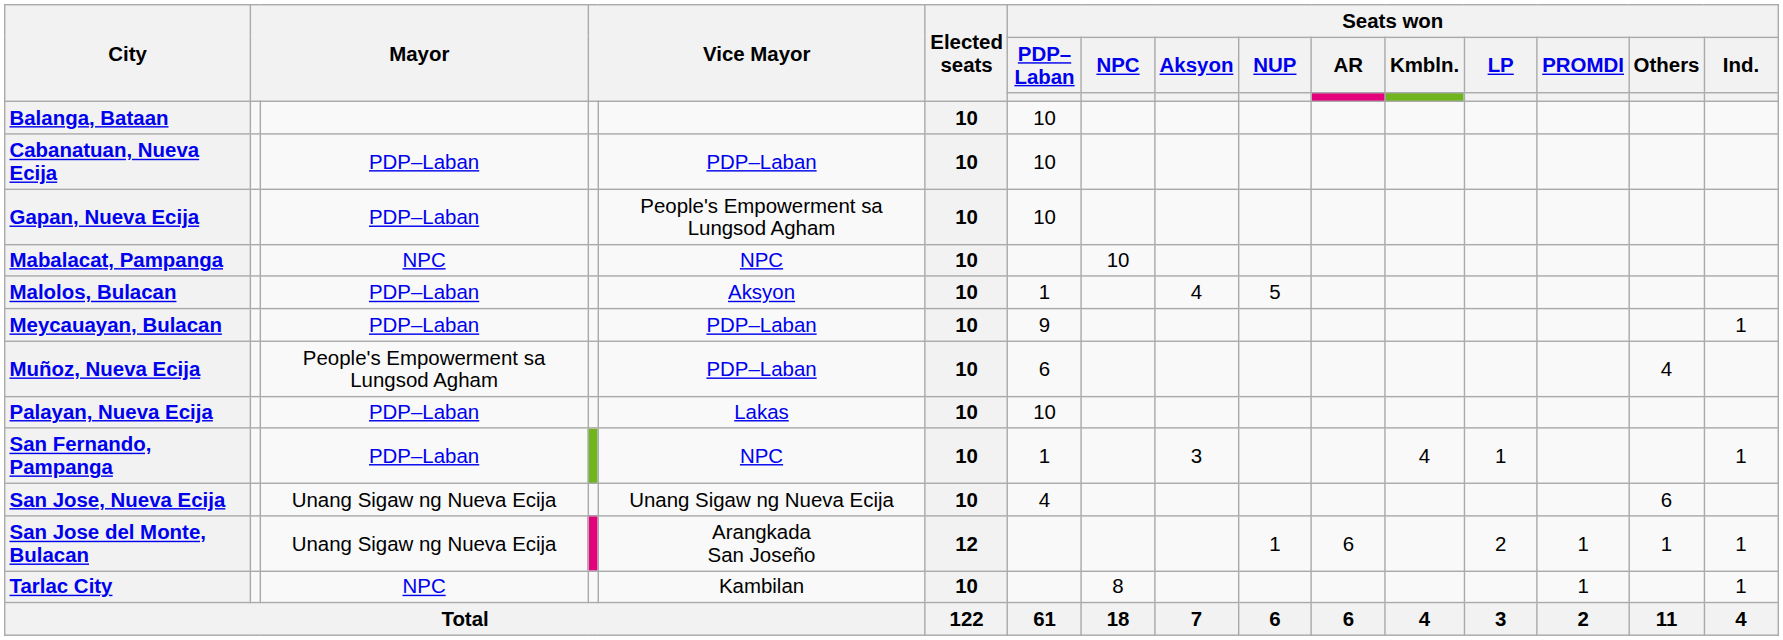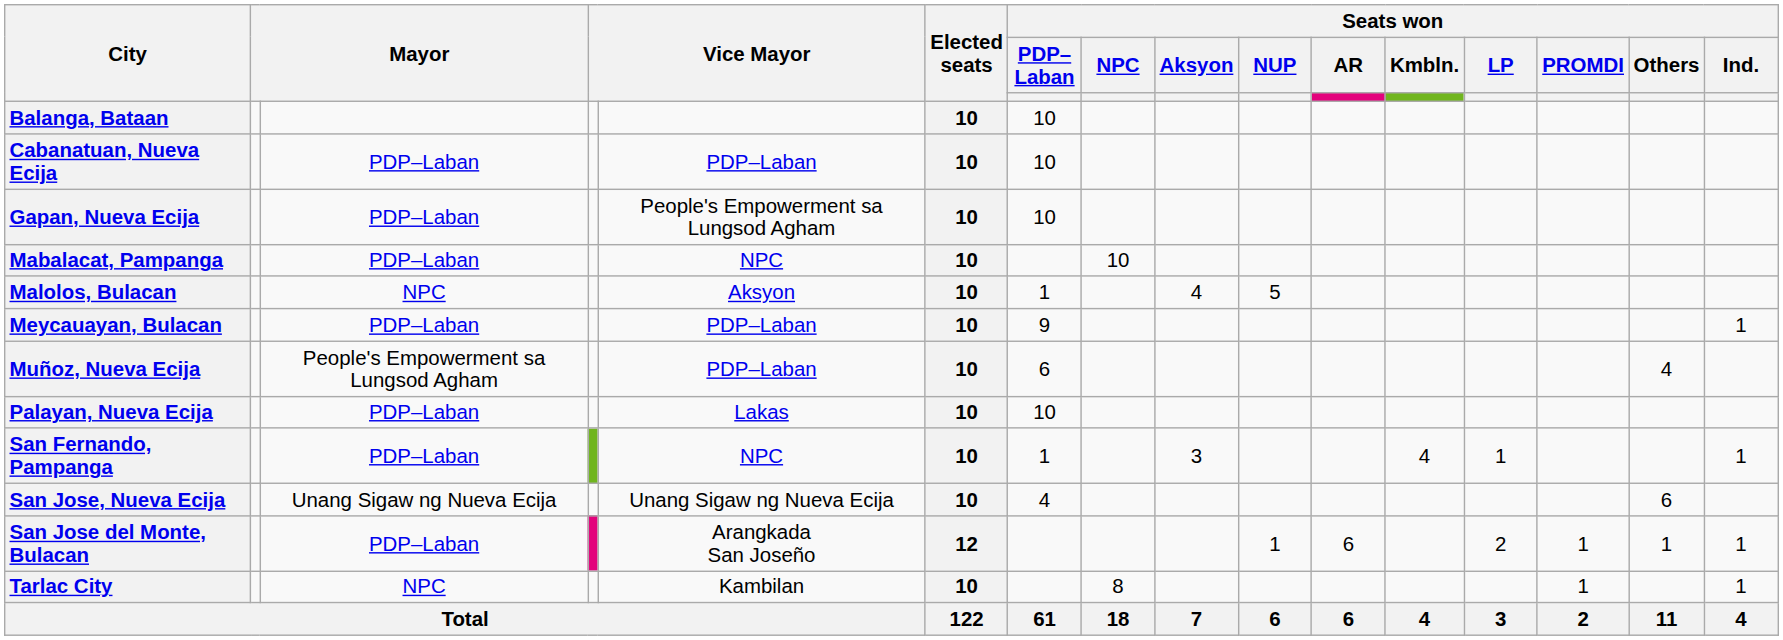Mabalacat, Pampanga | column 3: NPC -> PDP–Laban
Malolos, Bulacan | column 3: PDP–Laban -> NPC
San Jose del Monte, Bulacan | column 3: Unang Sigaw ng Nueva Ecija -> PDP–Laban
